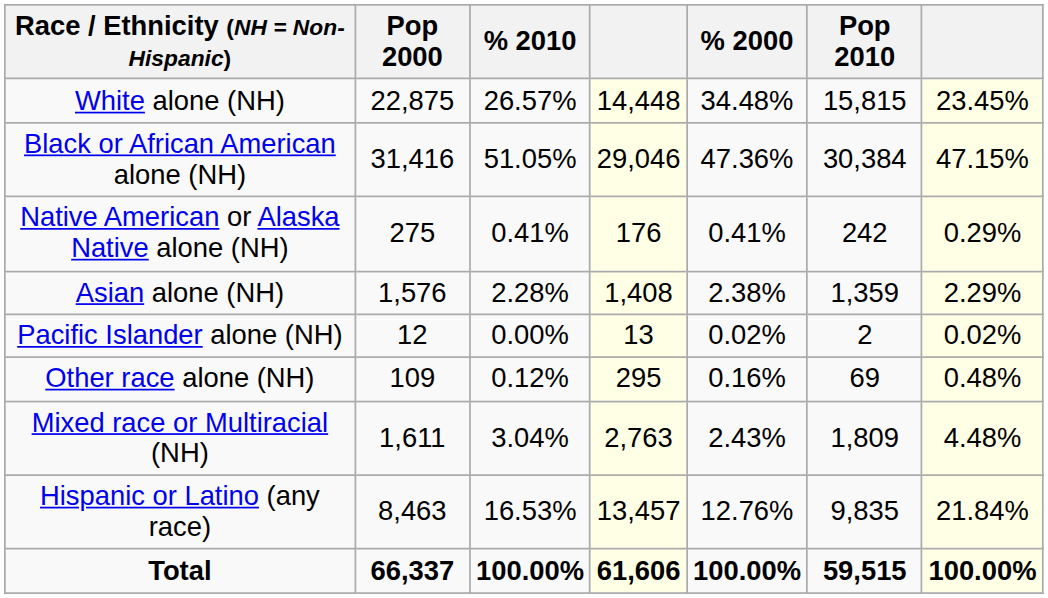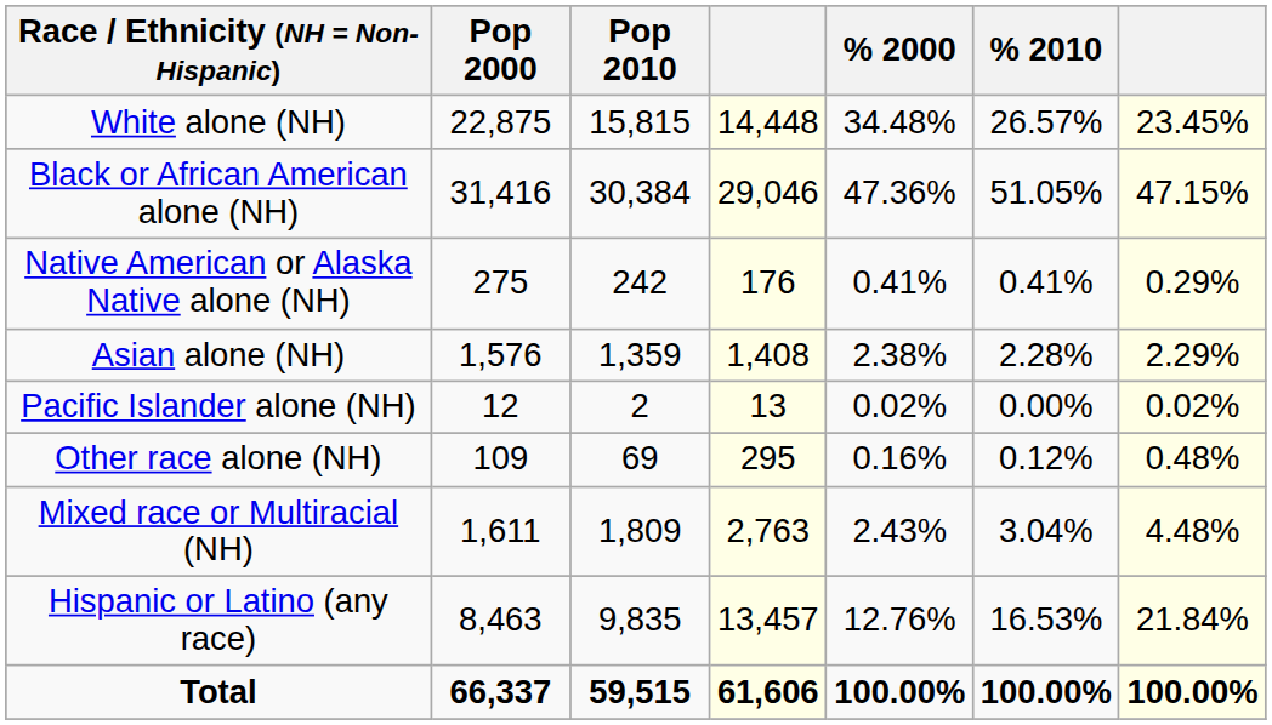columns swapped: Pop 2010 <-> % 2010
